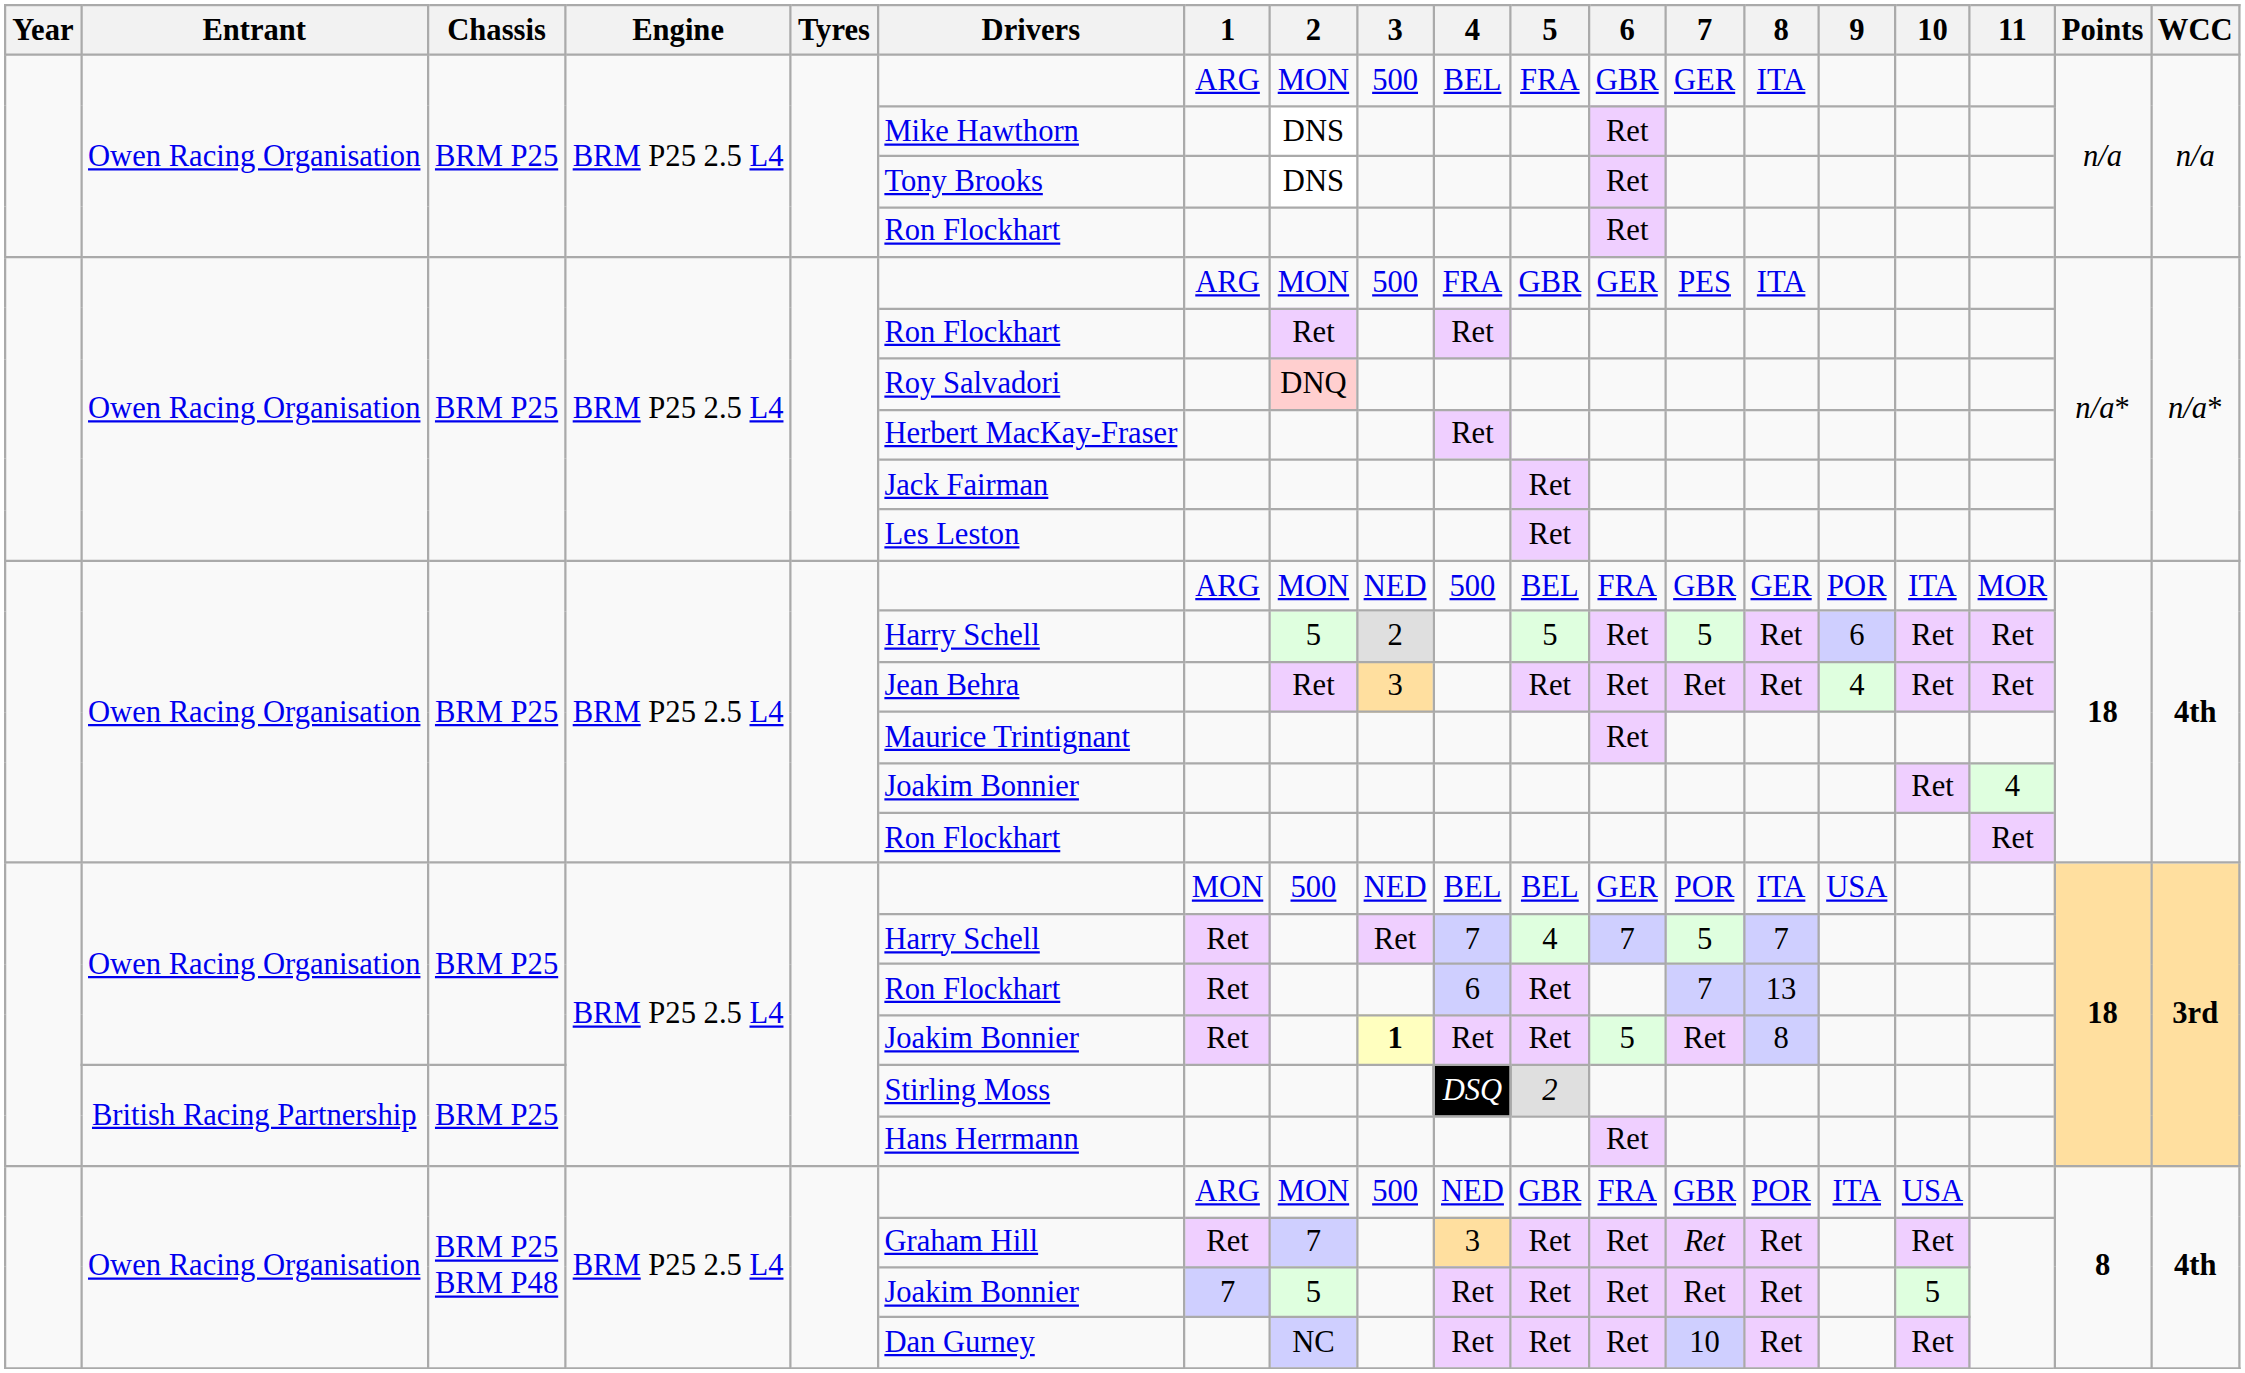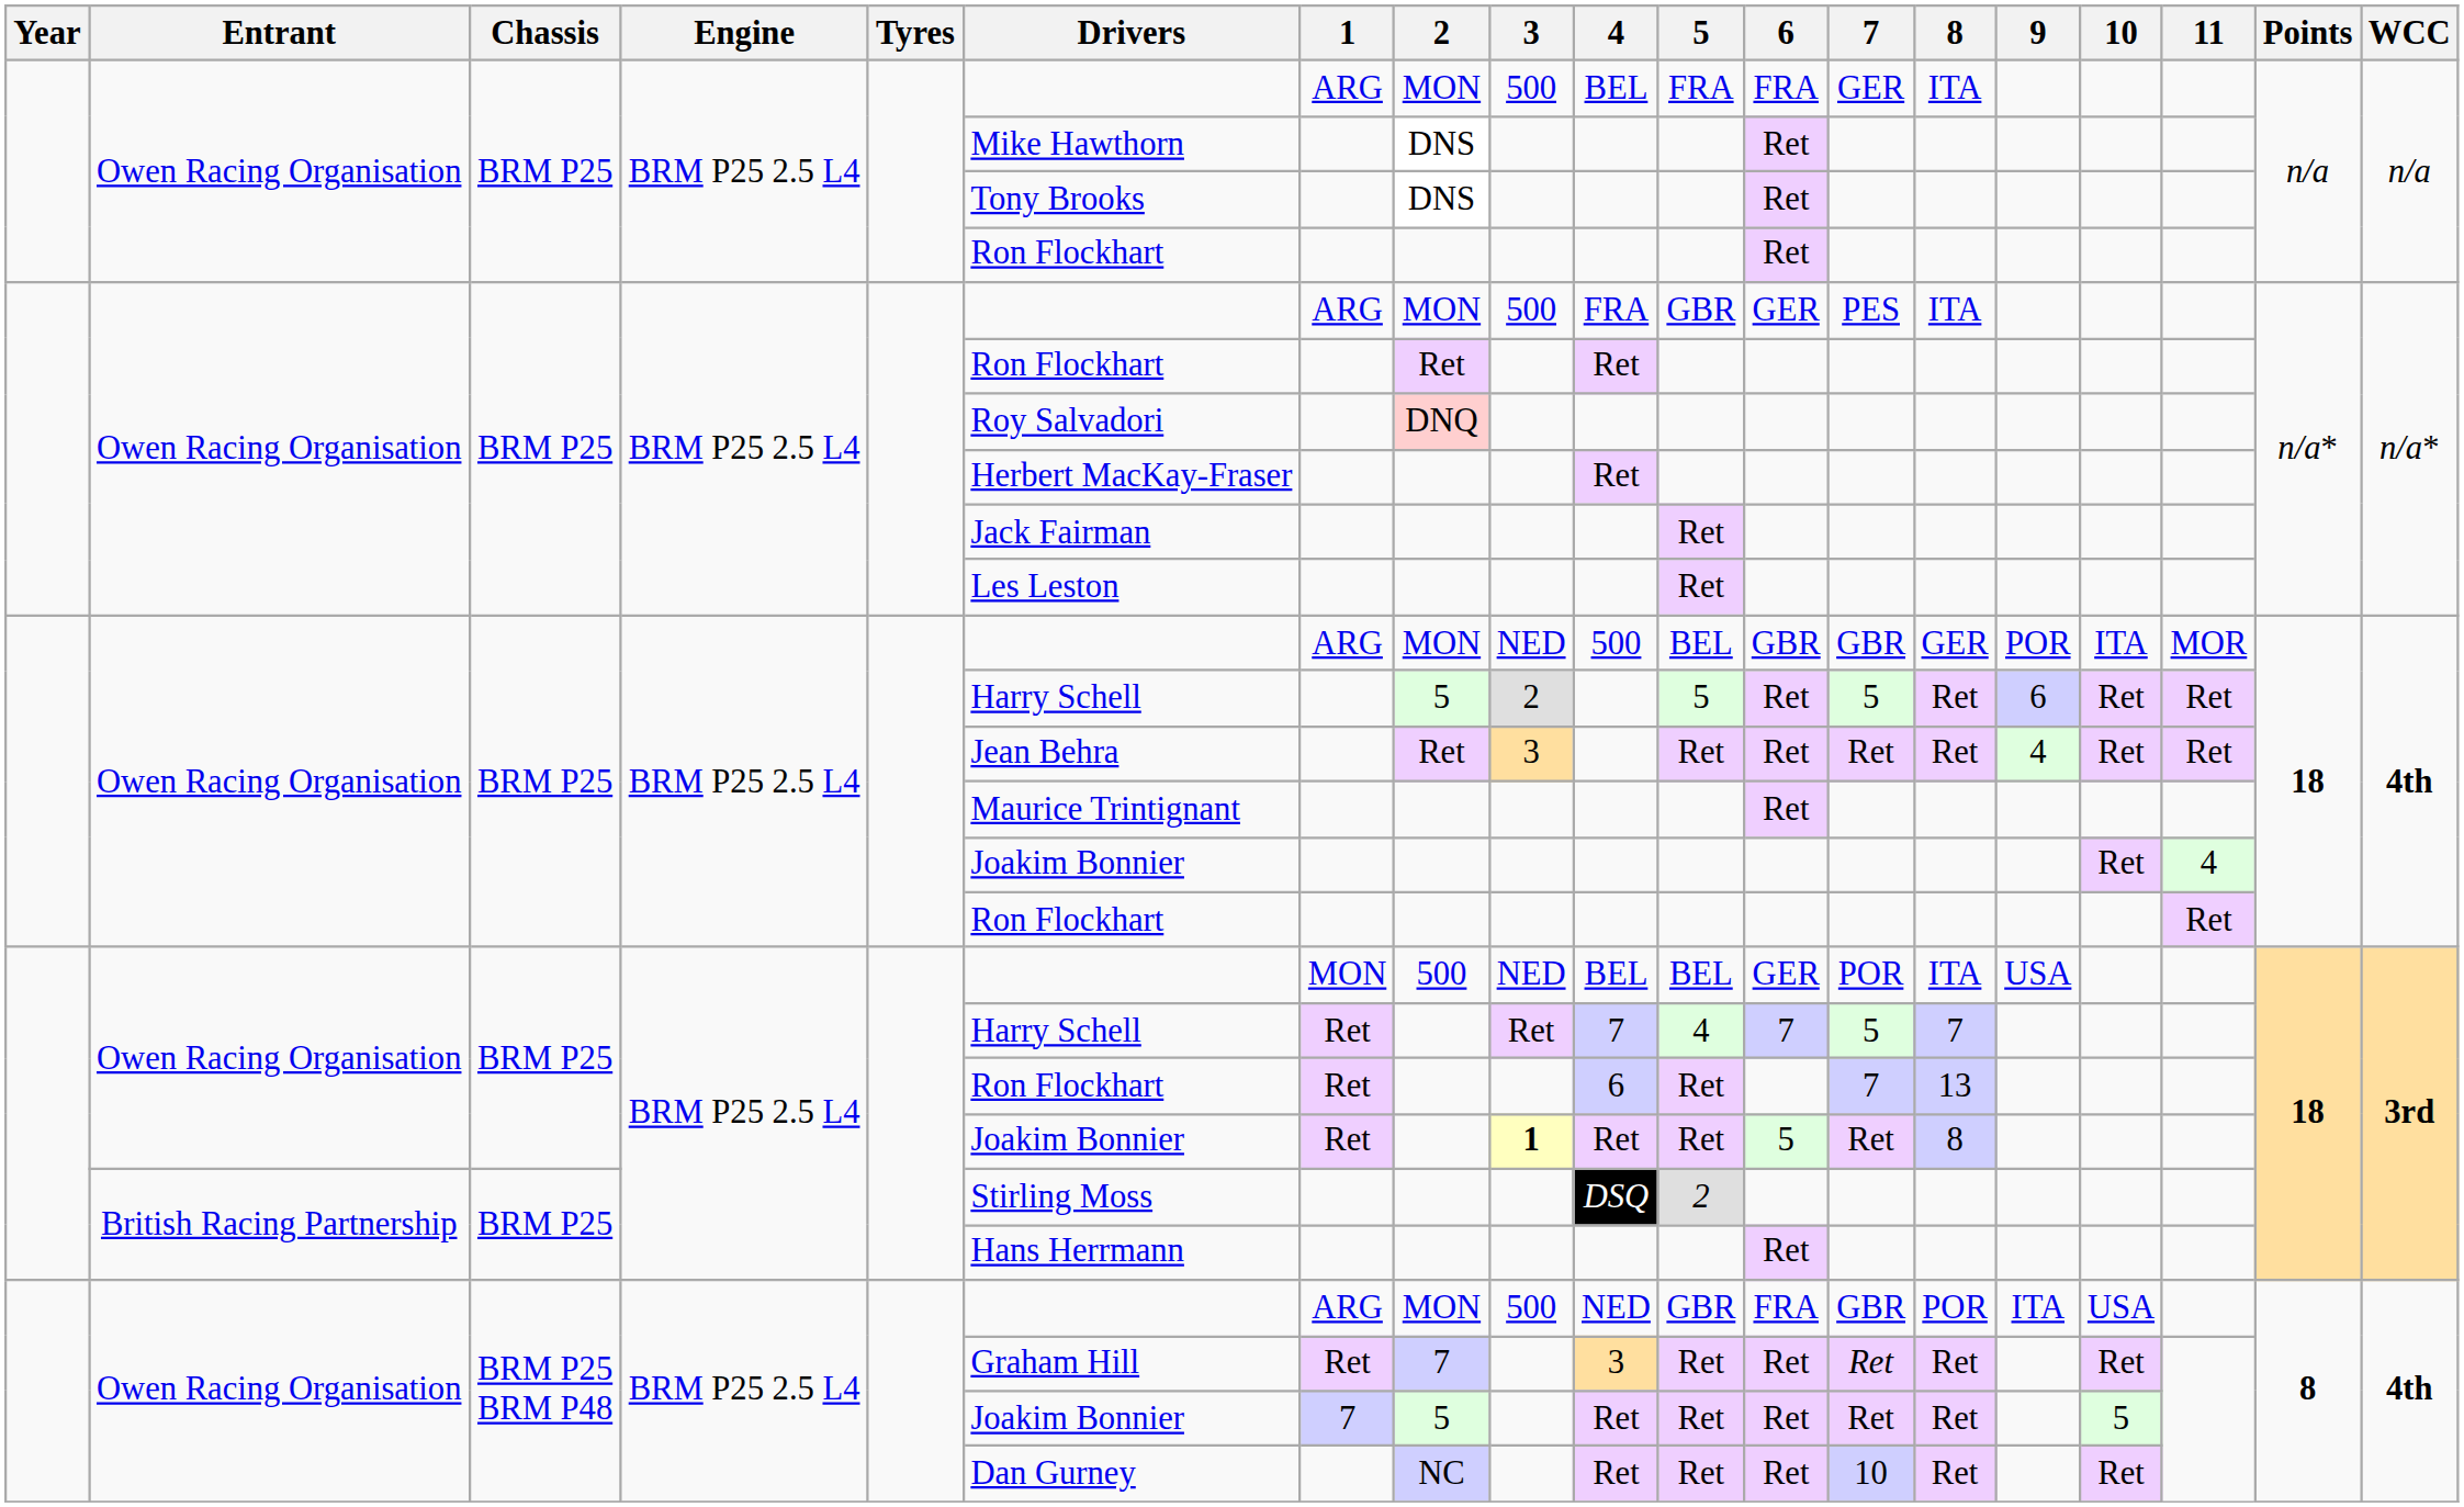row 2 | 6: GBR -> FRA
row 12 | 6: FRA -> GBR
